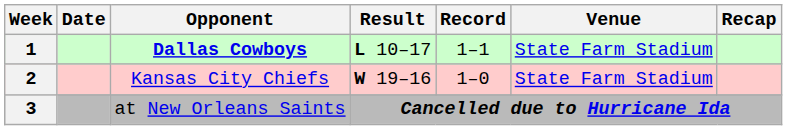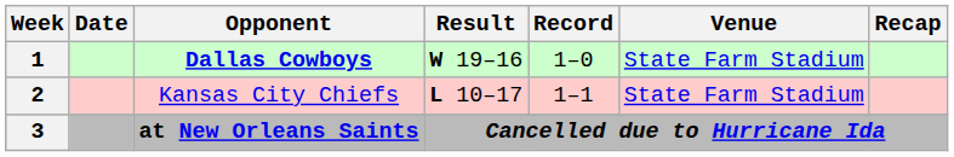1 | Result: L 10–17 -> W 19–16
1 | Record: 1–1 -> 1–0
2 | Result: W 19–16 -> L 10–17
2 | Record: 1–0 -> 1–1
3 | Opponent: normal -> bold
